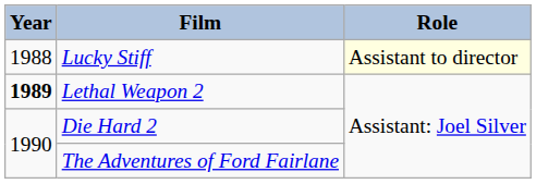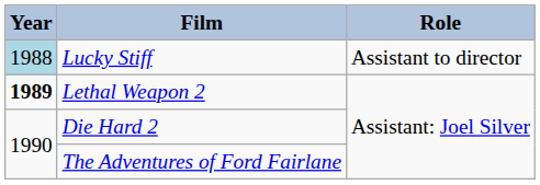Lucky Stiff | Year: no background -> lightblue background
Lucky Stiff | Role: lightyellow background -> no background
